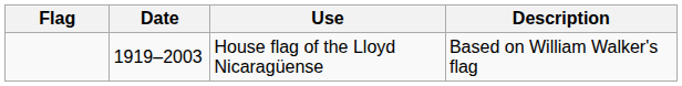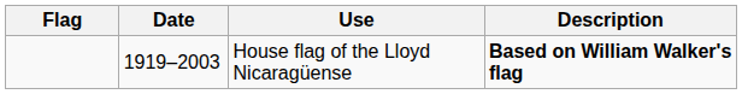House flag of the Lloyd Nicaragüense | Description: normal -> bold
